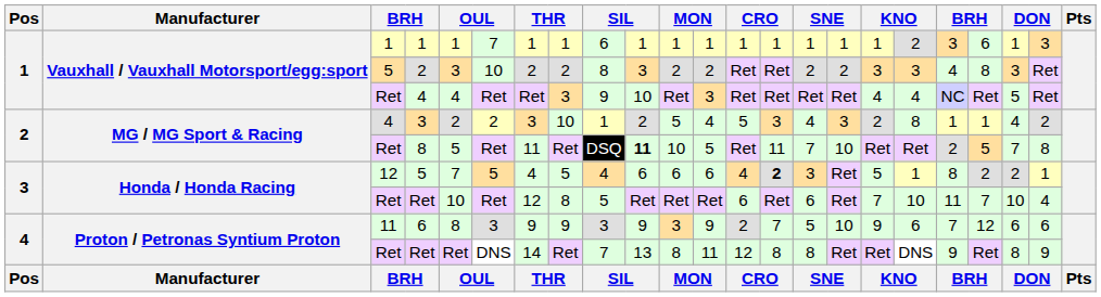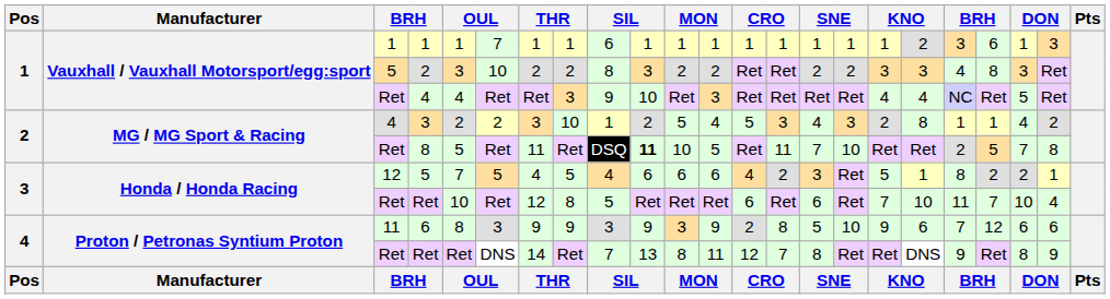row 7 | column 14: bold -> normal
row 9 | column 14: 7 -> 8
row 10 | column 14: 8 -> 7
